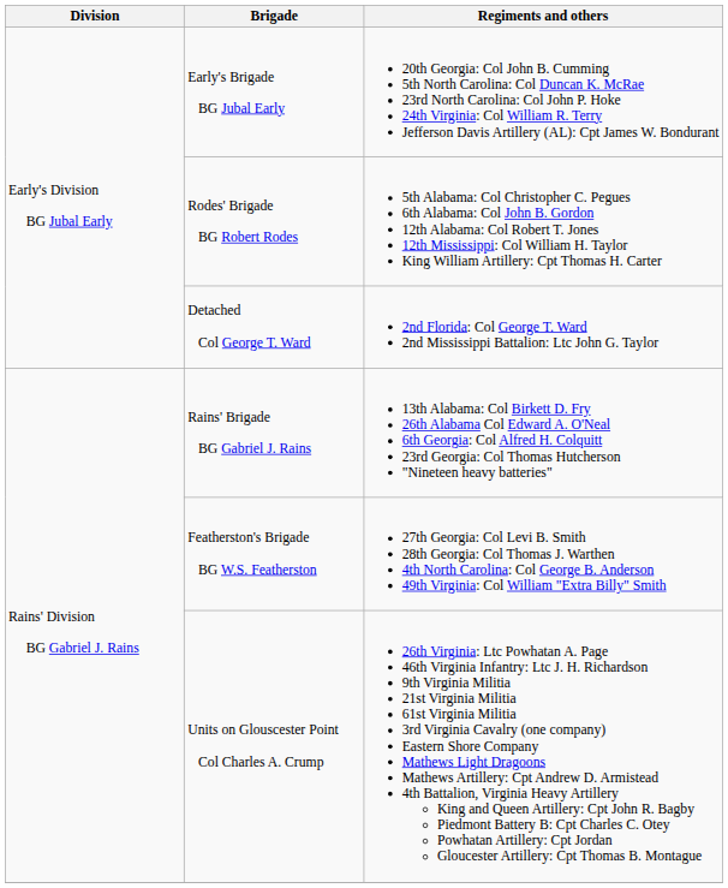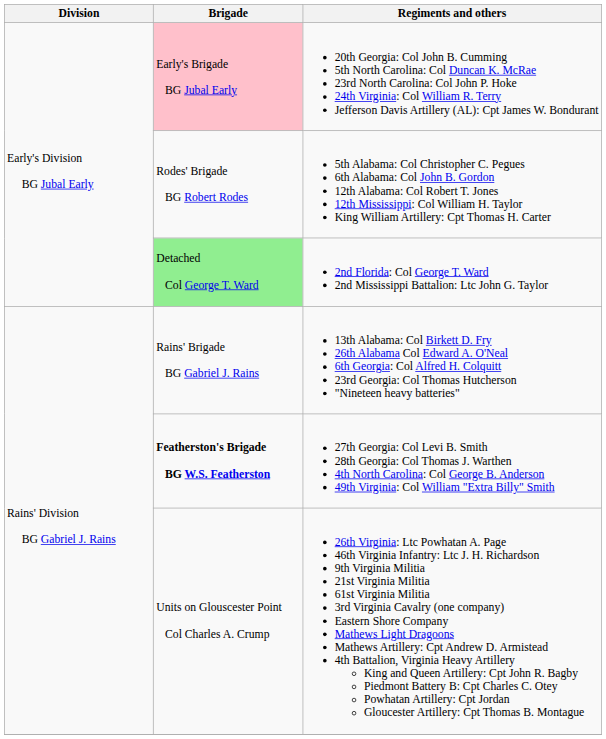Early's Brigade BG Jubal Early | Brigade: no background -> pink background
Detached Col George T. Ward | Brigade: no background -> lightgreen background
Featherston's Brigade BG W.S. Featherston | Brigade: normal -> bold
